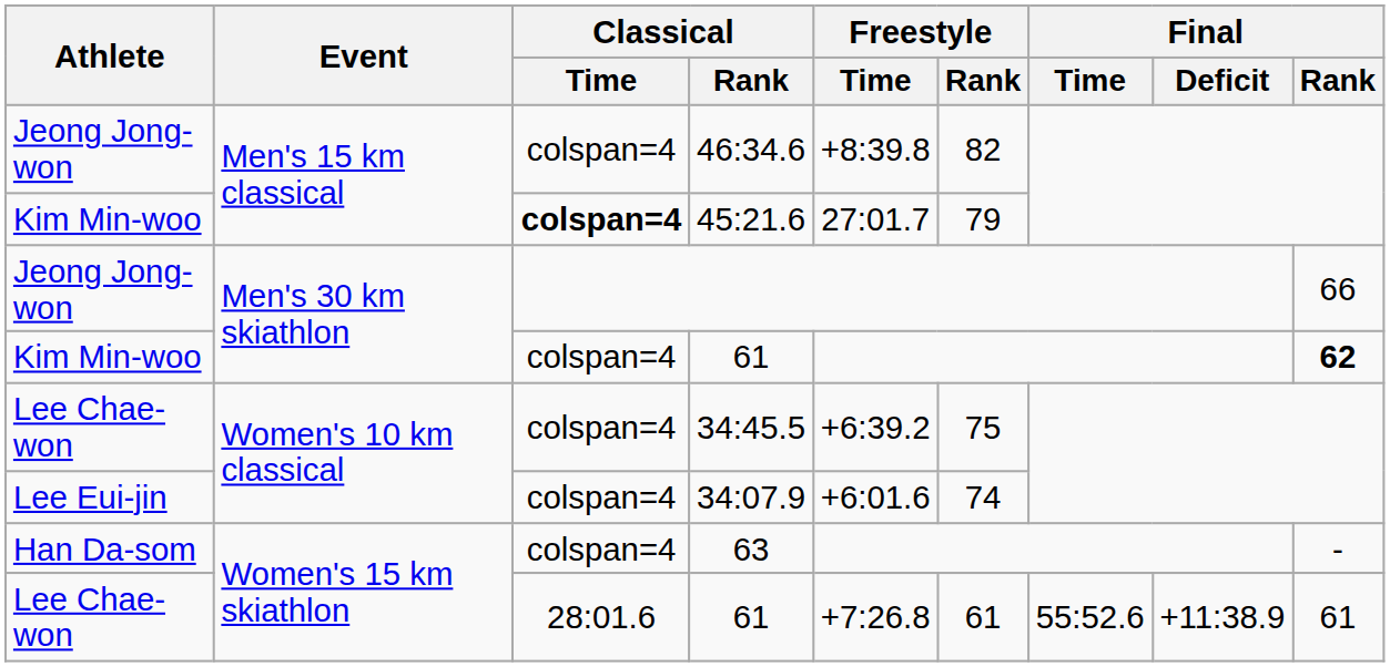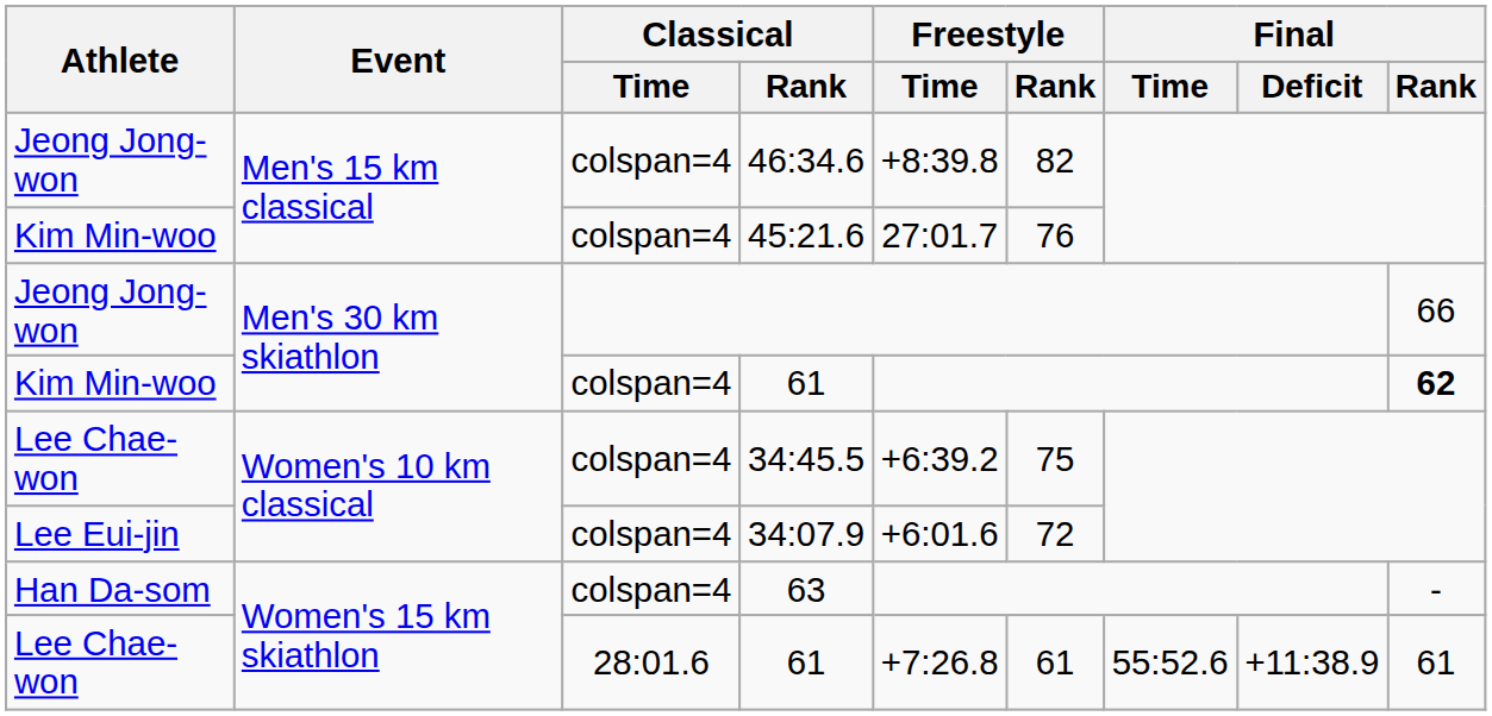45:21.6 | Classical / Time: bold -> normal
45:21.6 | Freestyle / Rank: 79 -> 76
34:07.9 | Freestyle / Rank: 74 -> 72
